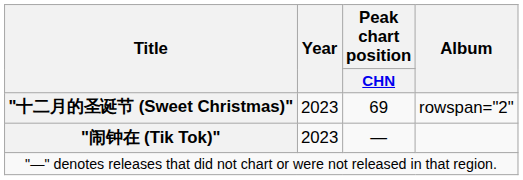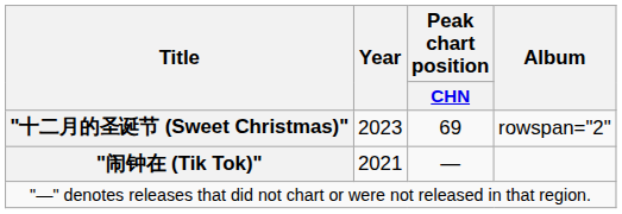"闹钟在 (Tik Tok)" | Year: 2023 -> 2021
